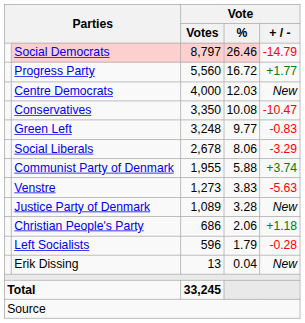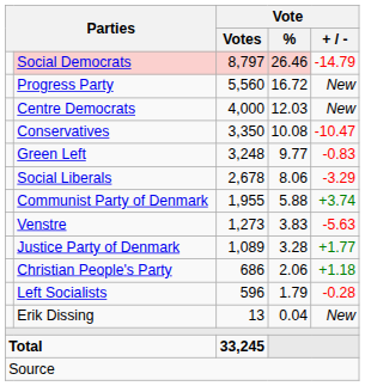Progress Party | Vote / + / -: +1.77 -> New
Justice Party of Denmark | Vote / + / -: New -> +1.77
